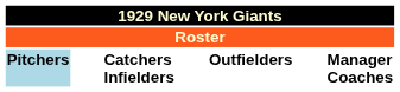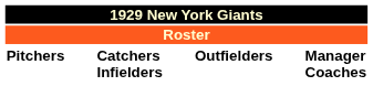Pitchers | column 1: lightblue background -> no background
